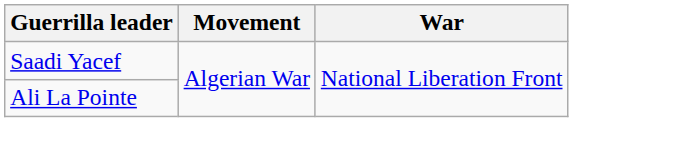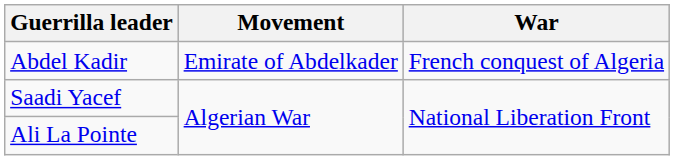+ row: Abdel Kadir | Emirate of Abdelkader | French conquest of Algeria
